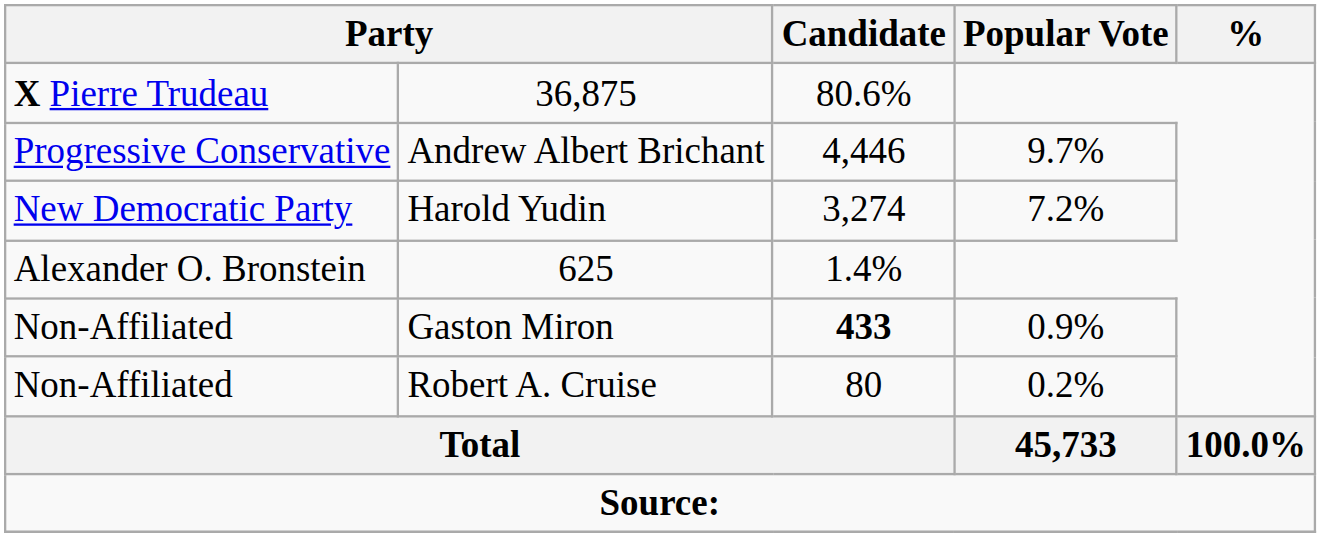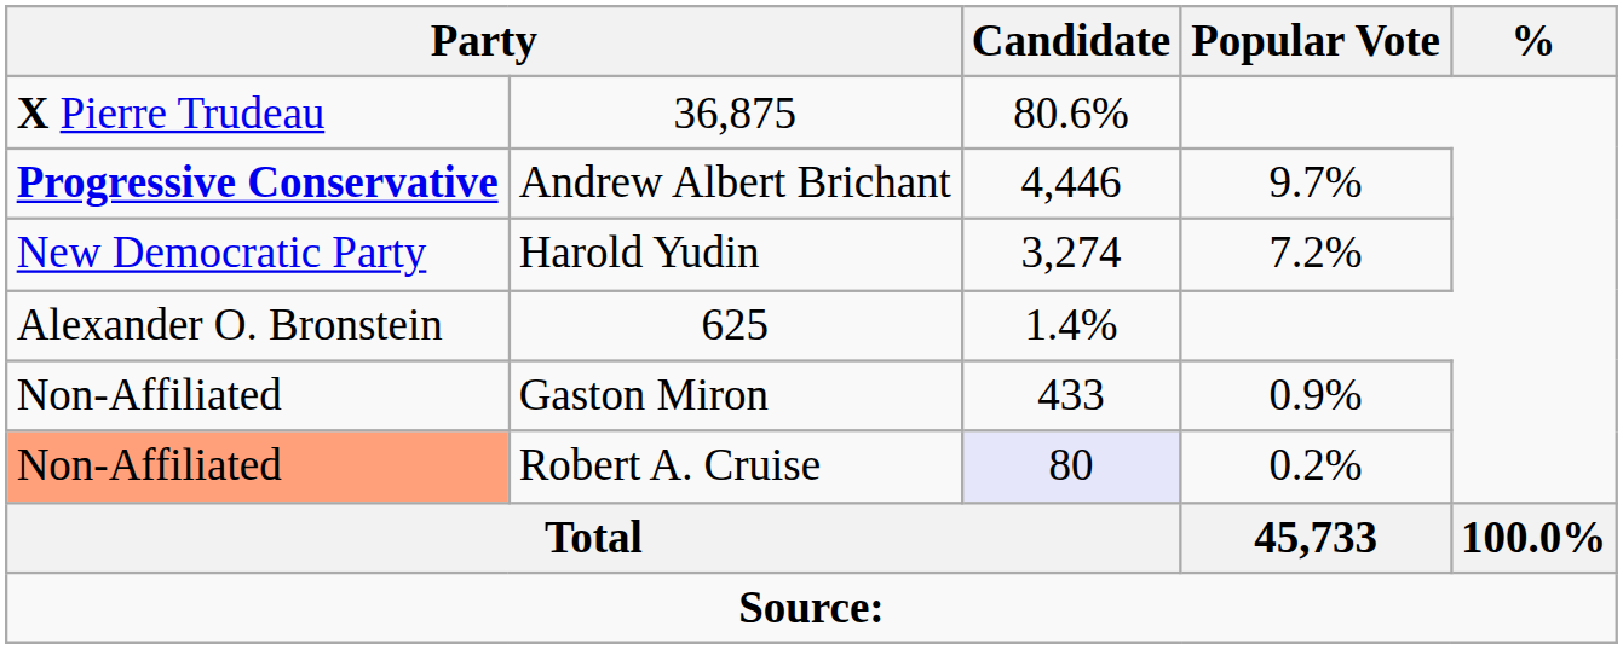Andrew Albert Brichant | column 1: normal -> bold
Gaston Miron | Candidate: bold -> normal
Robert A. Cruise | column 1: no background -> lightsalmon background
Robert A. Cruise | Candidate: no background -> lavender background
